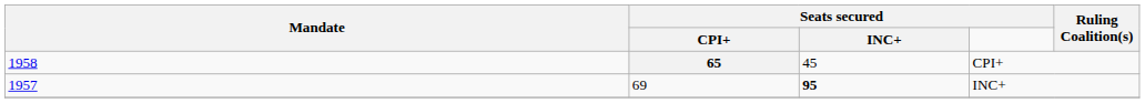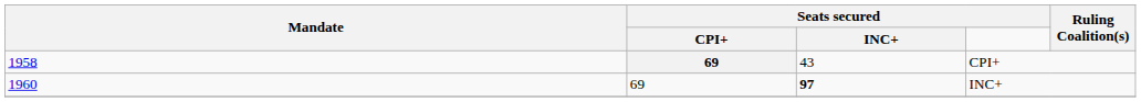row 3 | Seats secured / CPI+: 65 -> 69
row 3 | Seats secured / INC+: 45 -> 43
row 4 | Mandate: 1957 -> 1960
row 4 | Seats secured / INC+: 95 -> 97
